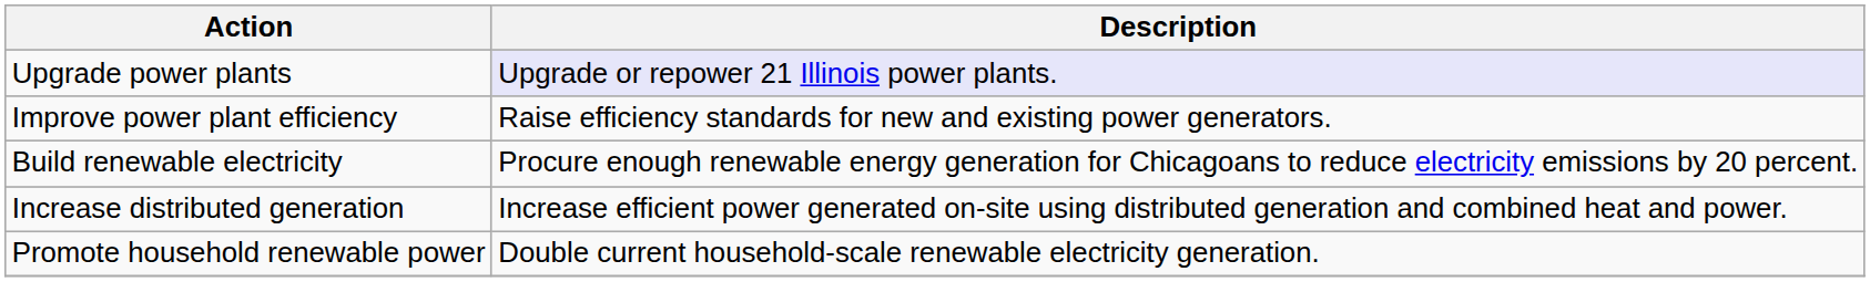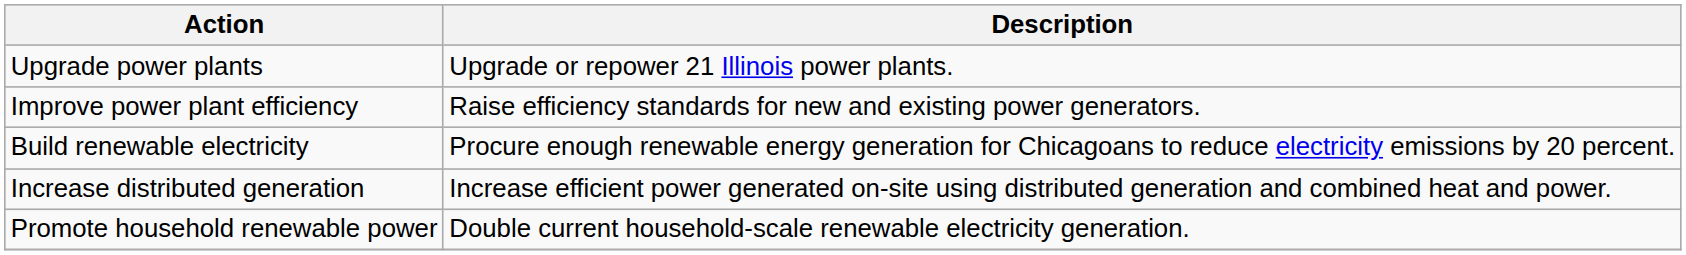Upgrade power plants | Description: lavender background -> no background
